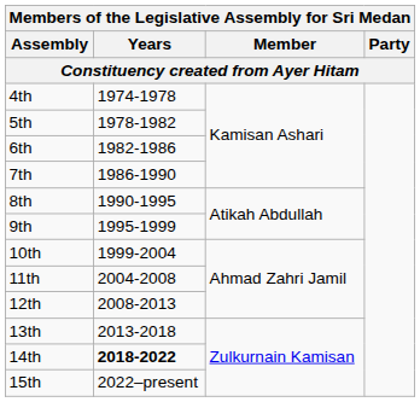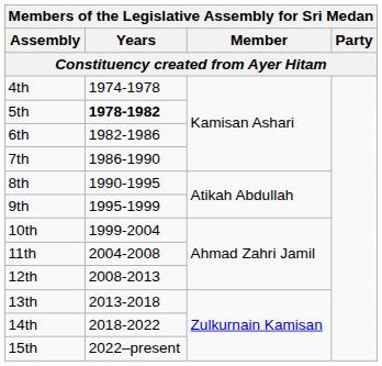5th | Years: normal -> bold
14th | Years: bold -> normal
